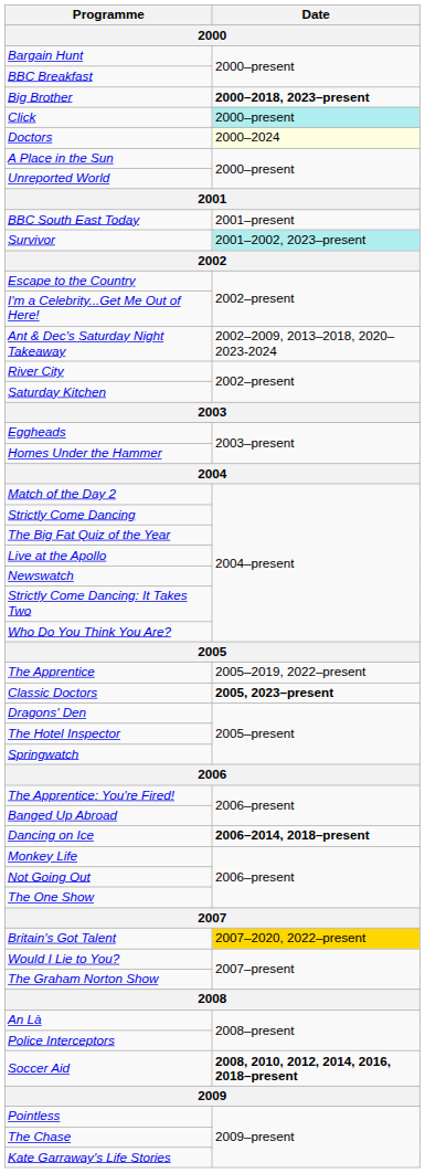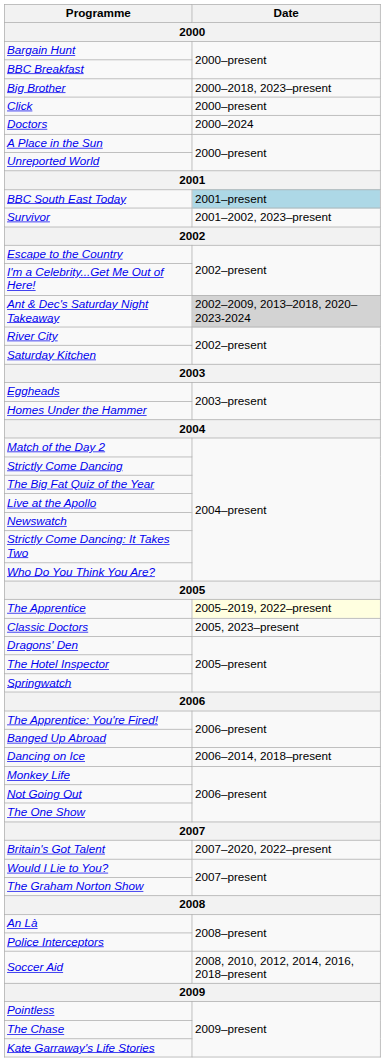Big Brother | Date / 2000: bold -> normal
Click | Date / 2000: paleturquoise background -> no background
Doctors | Date / 2000: lightyellow background -> no background
BBC South East Today | Date / 2000: no background -> lightblue background
Survivor | Date / 2000: paleturquoise background -> no background
Ant & Dec's Saturday Night Takeaway | Date / 2000: no background -> lightgrey background
The Apprentice | Date / 2000: no background -> lightyellow background
Classic Doctors | Date / 2000: bold -> normal
Dancing on Ice | Date / 2000: bold -> normal
Britain's Got Talent | Date / 2000: gold background -> no background
Soccer Aid | Date / 2000: bold -> normal
